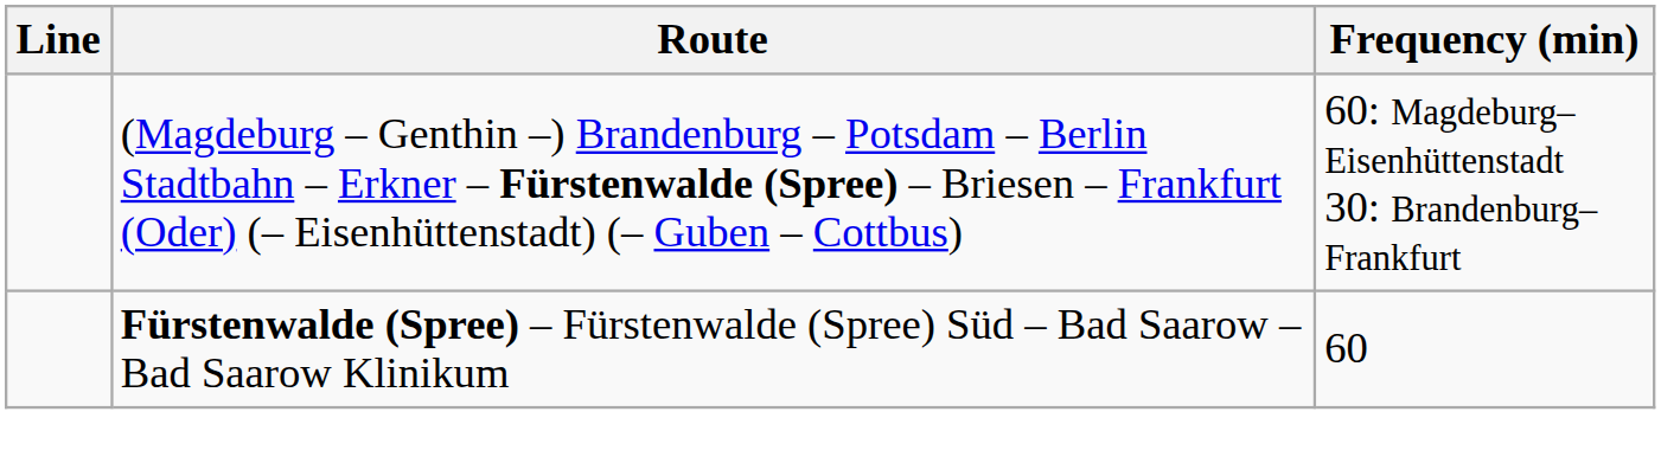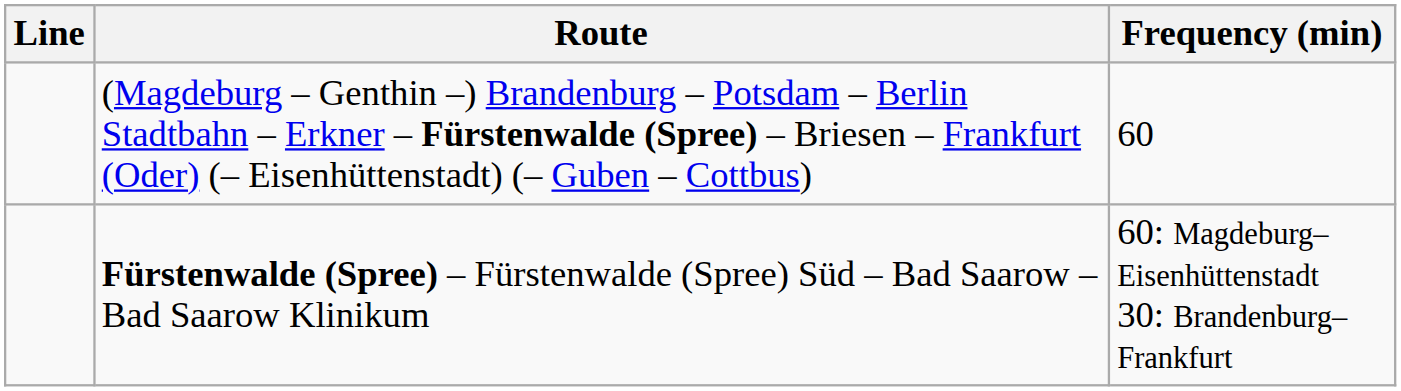row 2 | Frequency (min): 60: Magdeburg–Eisenhüttenstadt 30: Brandenburg–Frankfurt -> 60
row 3 | Frequency (min): 60 -> 60: Magdeburg–Eisenhüttenstadt 30: Brandenburg–Frankfurt
